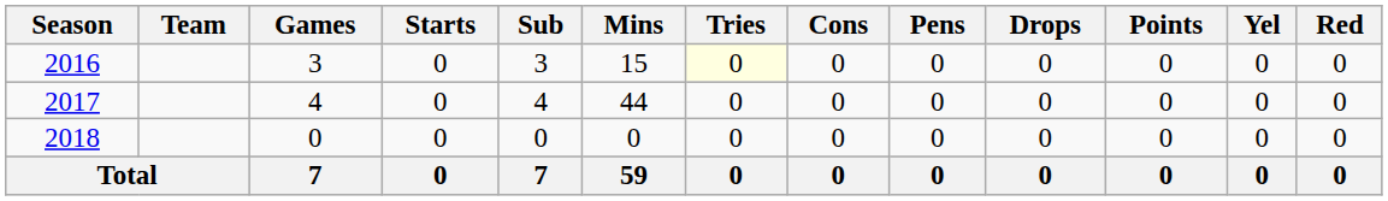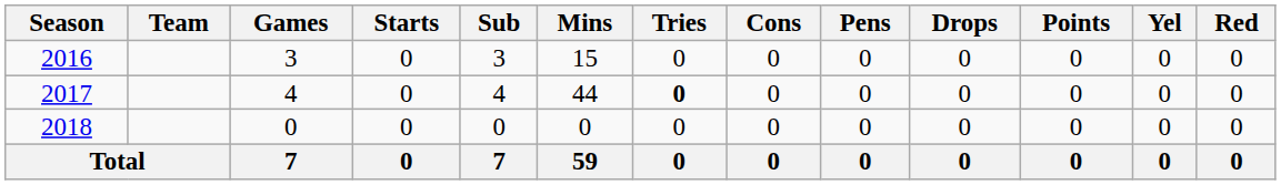2016 | Tries: lightyellow background -> no background
2017 | Tries: normal -> bold
